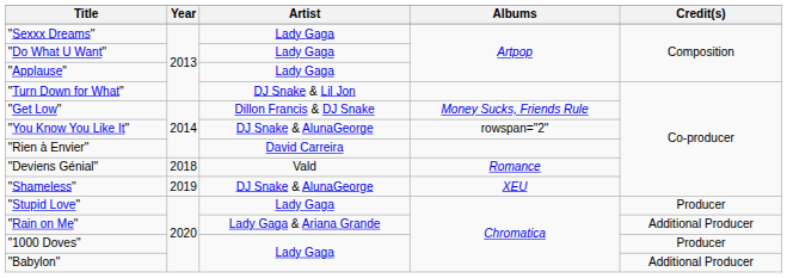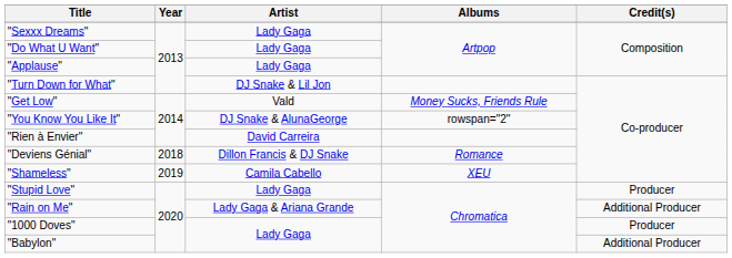"Get Low" | Artist: Dillon Francis & DJ Snake -> Vald
"Deviens Génial" | Artist: Vald -> Dillon Francis & DJ Snake
"Shameless" | Artist: DJ Snake & AlunaGeorge -> Camila Cabello
